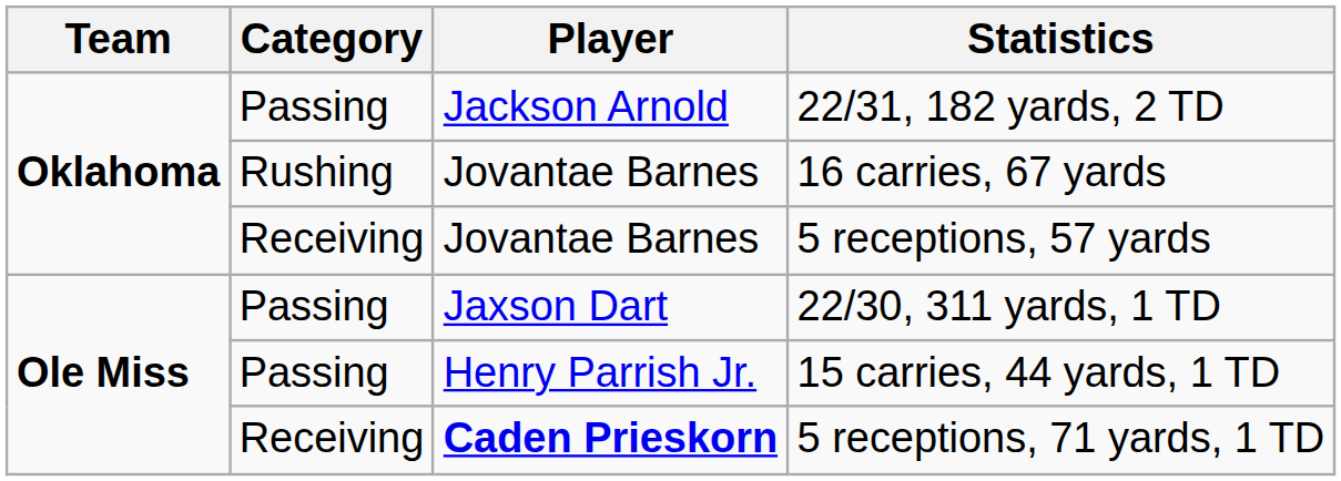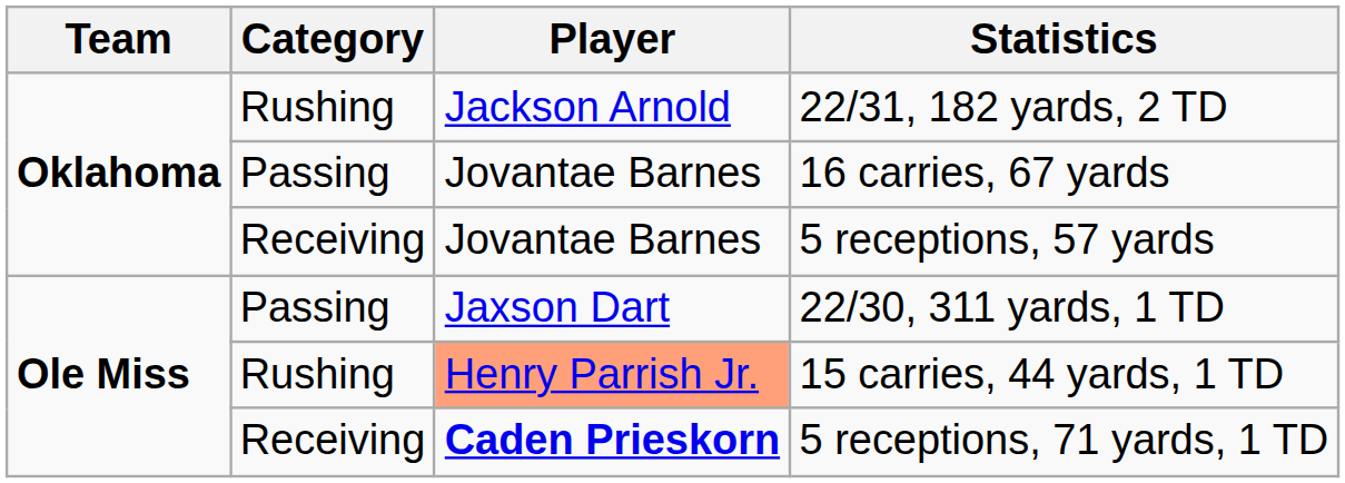22/31, 182 yards, 2 TD | Category: Passing -> Rushing
16 carries, 67 yards | Category: Rushing -> Passing
15 carries, 44 yards, 1 TD | Category: Passing -> Rushing
15 carries, 44 yards, 1 TD | Player: no background -> lightsalmon background
